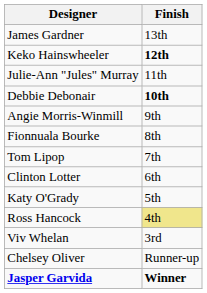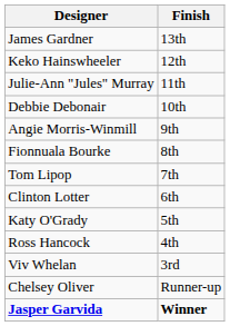Keko Hainswheeler | Finish: bold -> normal
Debbie Debonair | Finish: bold -> normal
Ross Hancock | Finish: khaki background -> no background
